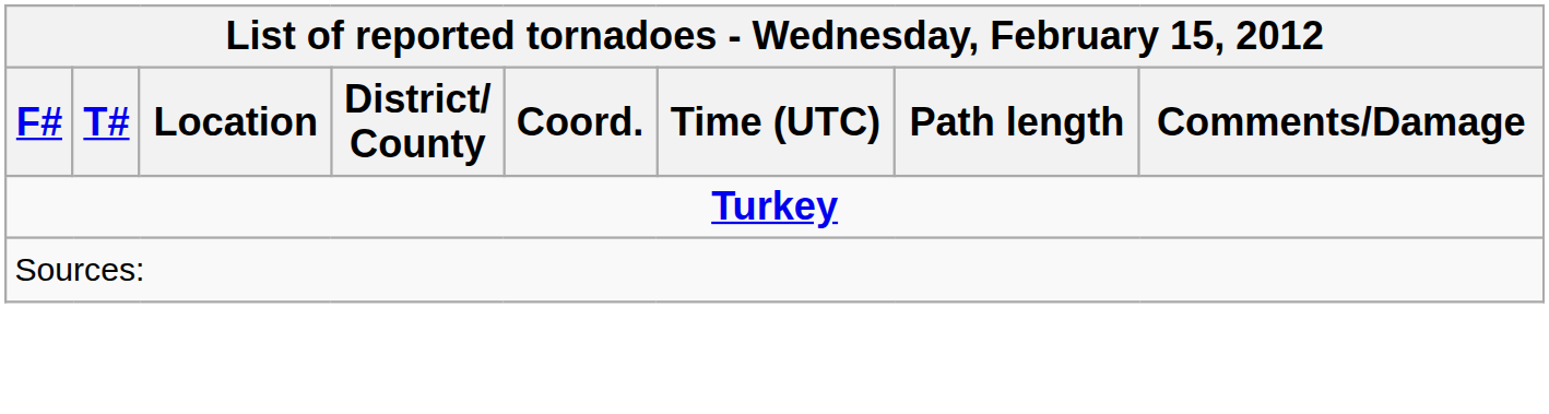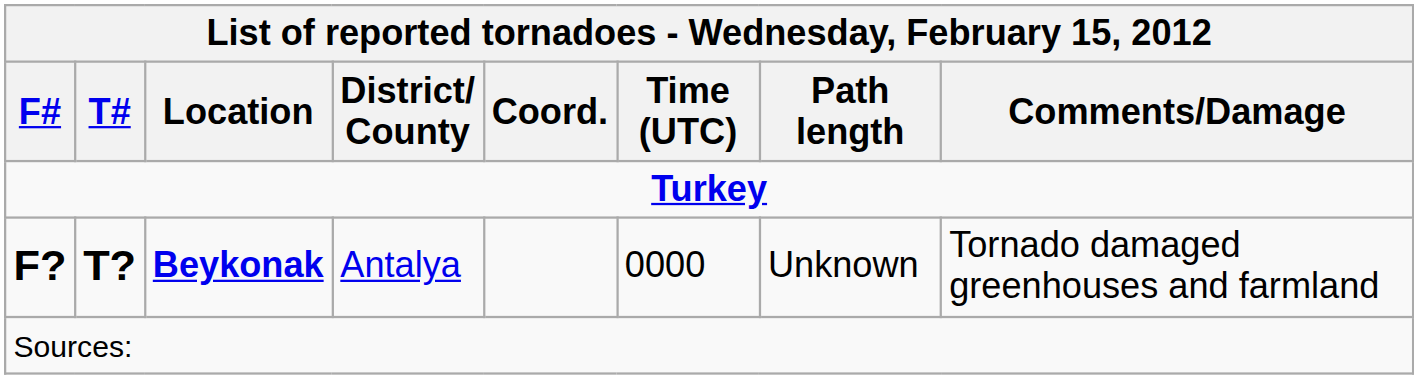+ row: F? | T? | Beykonak | Antalya | 0000 | Unknown | Tornado damaged greenhouses and farmland
